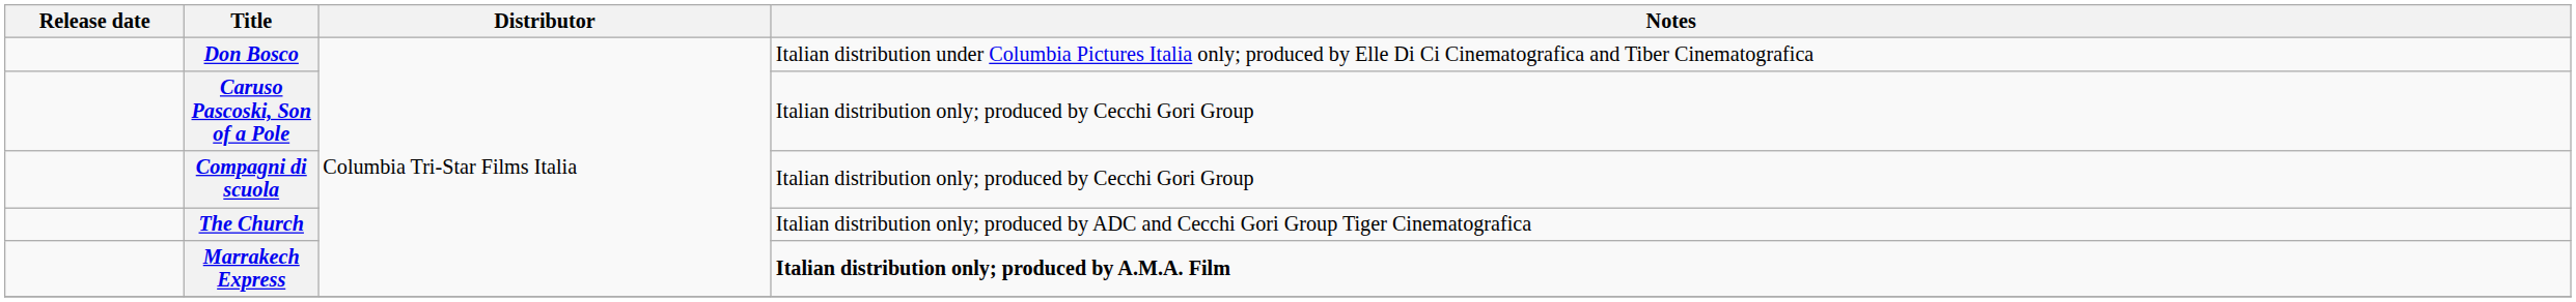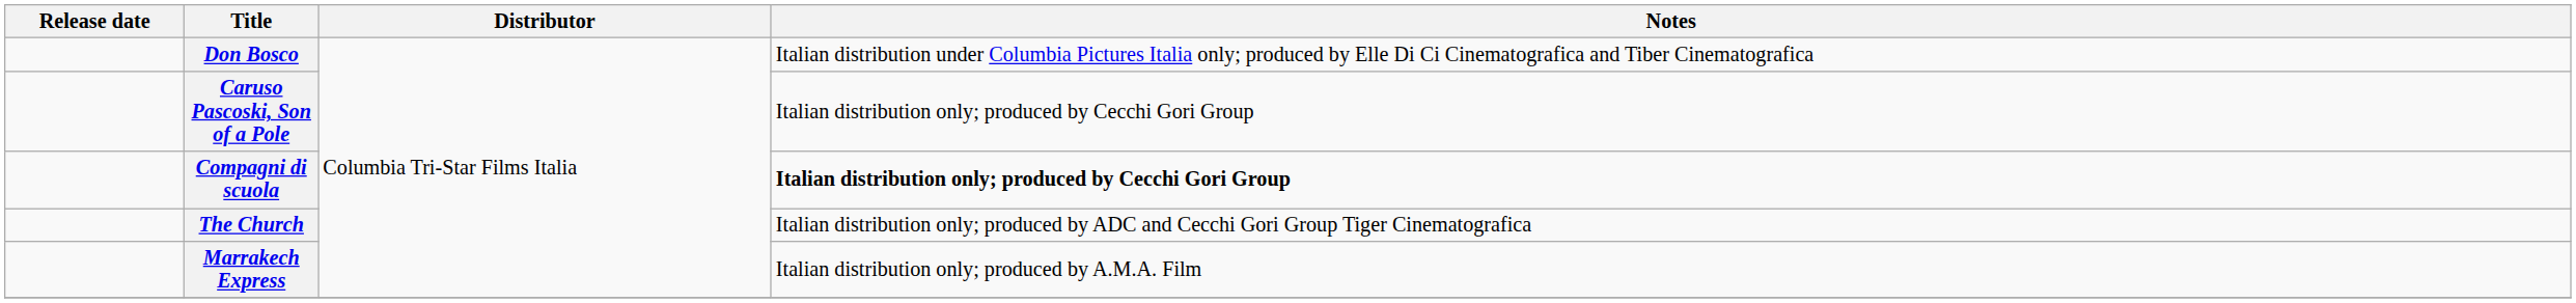Compagni di scuola | Notes: normal -> bold
Marrakech Express | Notes: bold -> normal
